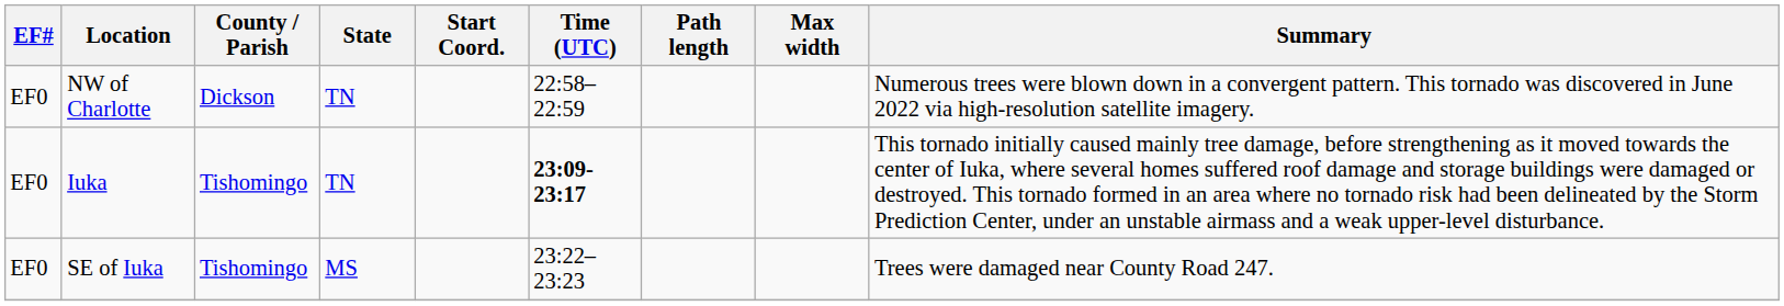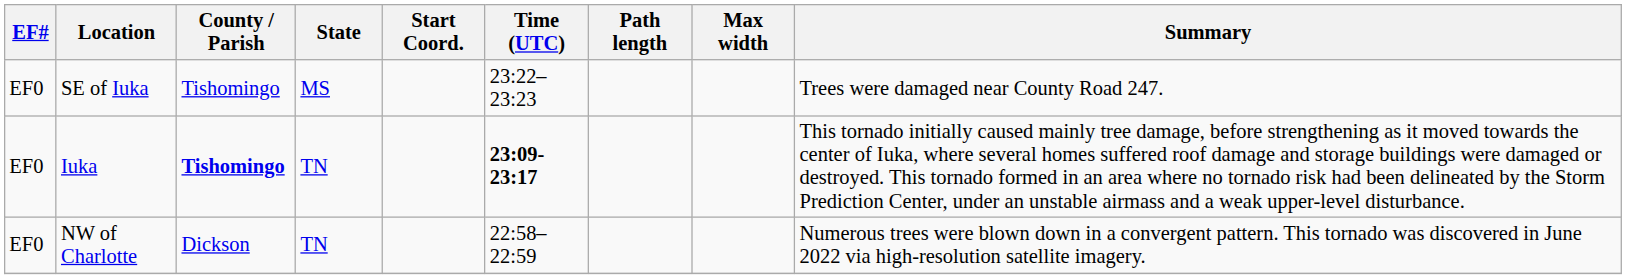rows swapped: NW of Charlotte <-> SE of Iuka
Iuka | County / Parish: normal -> bold
